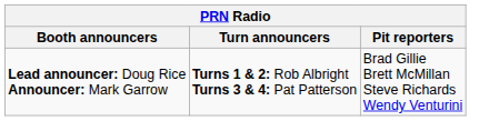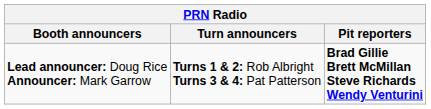Lead announcer: Doug Rice Announcer: Mark Garrow | Pit reporters: normal -> bold
